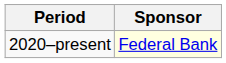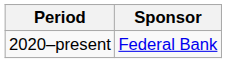2020–present | Sponsor: lightyellow background -> no background
